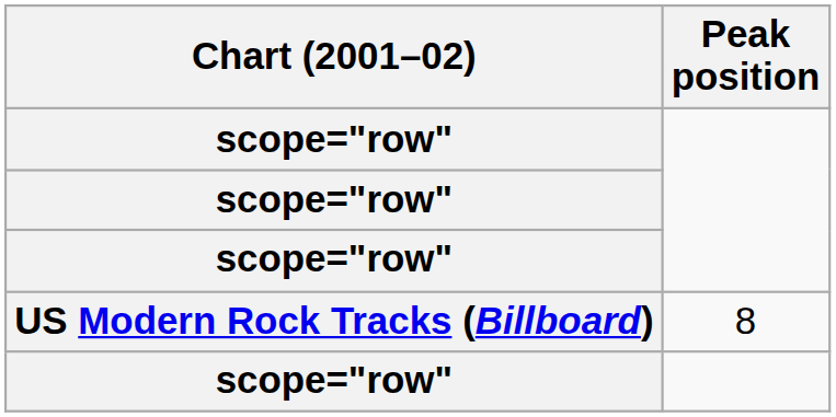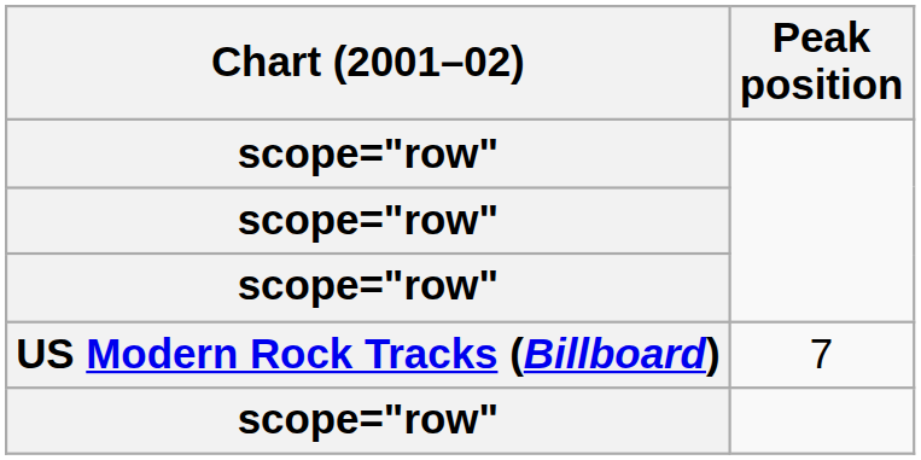US Modern Rock Tracks (Billboard) | Peak position: 8 -> 7
